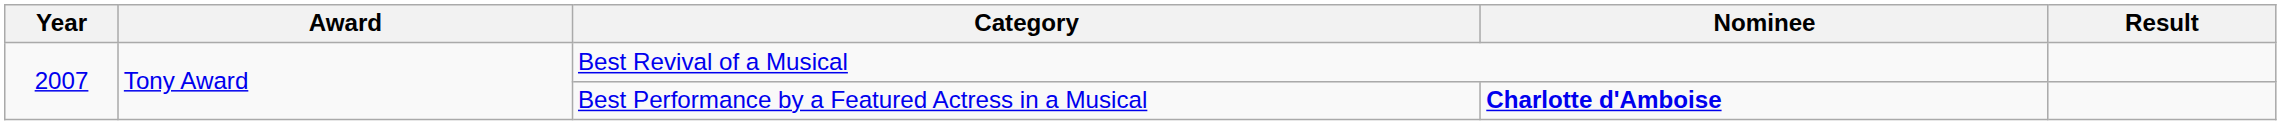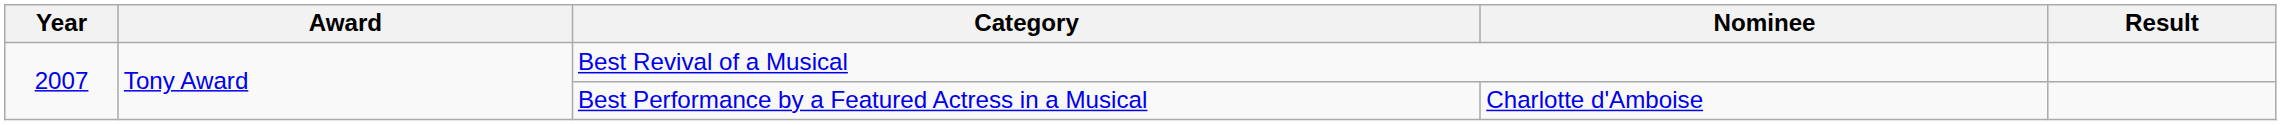Best Performance by a Featured Actress in a Musical | Nominee: bold -> normal
